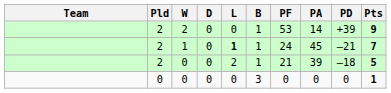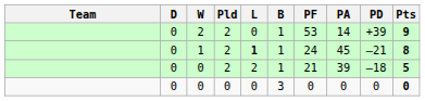columns swapped: Pld <-> D
row 3 | Pts: 7 -> 8
row 5 | Pts: 1 -> 0
